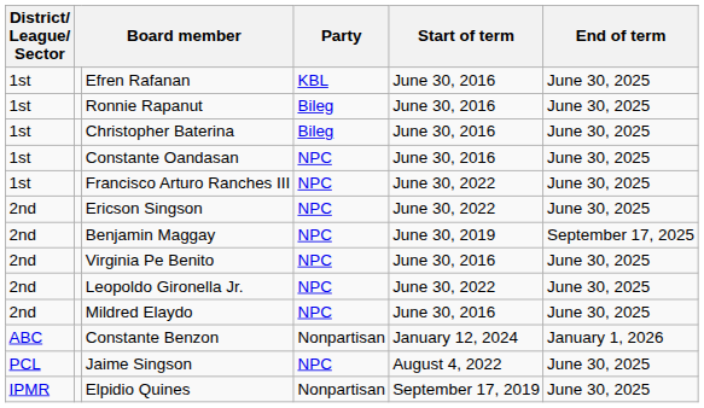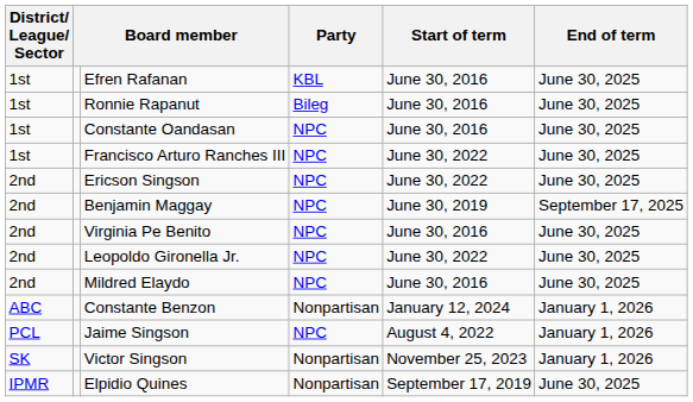- row: 1st | Christopher Baterina | Bileg | June 30, 2016 | June 30, 2025
Jaime Singson | End of term: June 30, 2025 -> January 1, 2026
+ row: SK | Victor Singson | Nonpartisan | November 25, 2023 | January 1, 2026
